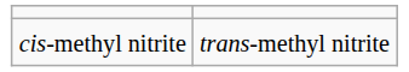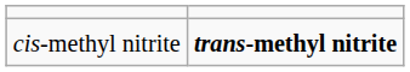cis-methyl nitrite | column 2: normal -> bold
